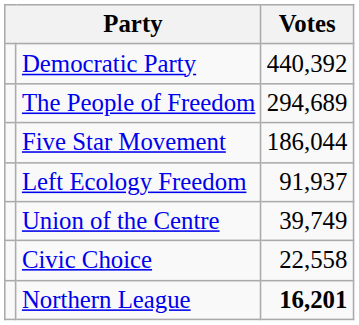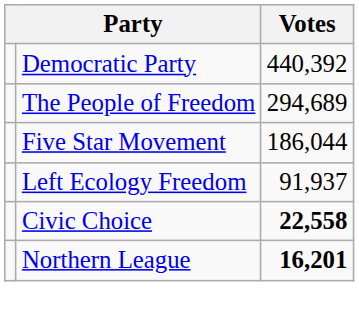- row: Union of the Centre | 39,749
Civic Choice | Votes: normal -> bold
